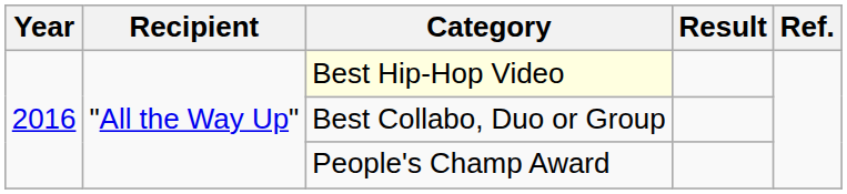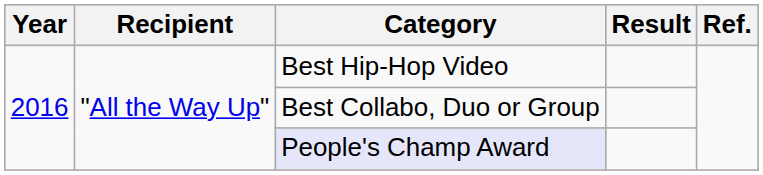row 2 | Category: lightyellow background -> no background
row 4 | Category: no background -> lavender background
